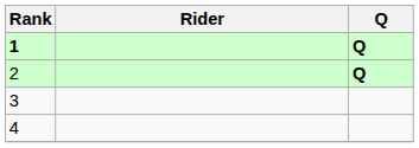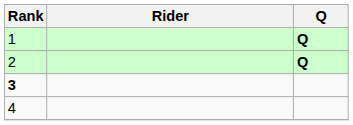1 | Rank: bold -> normal
3 | Rank: normal -> bold
